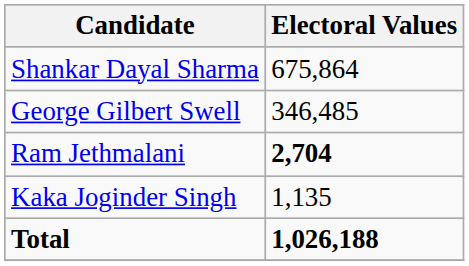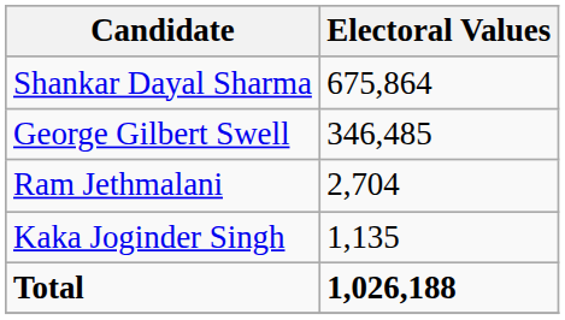Ram Jethmalani | Electoral Values: bold -> normal
